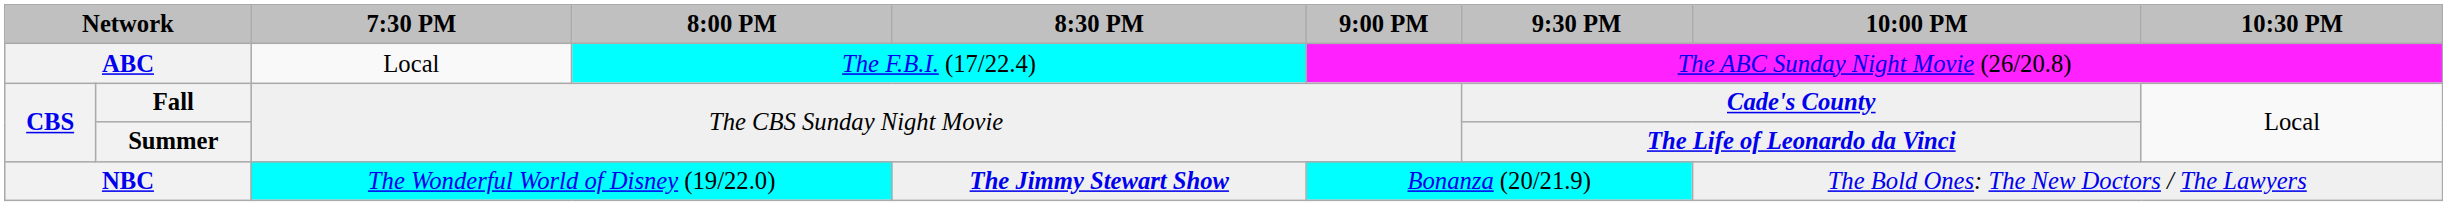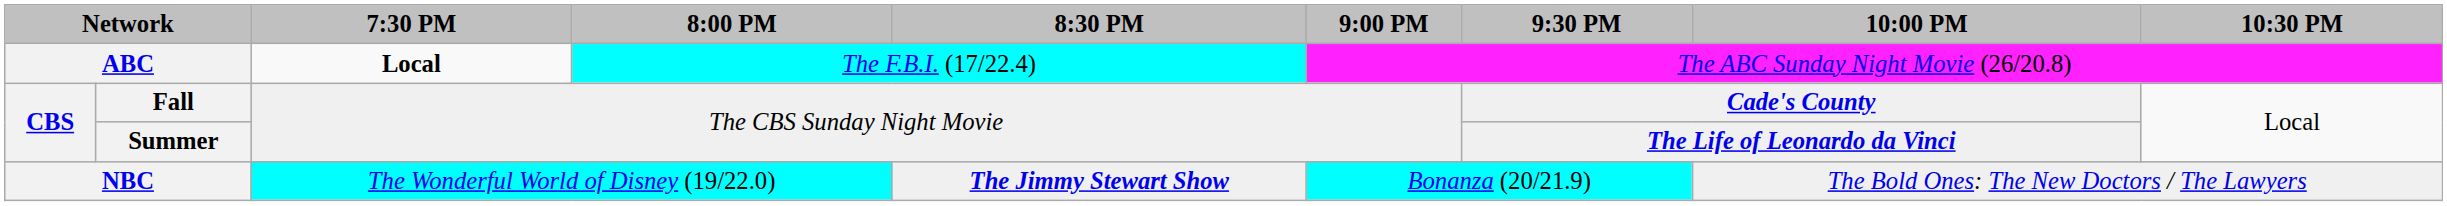ABC | 7:30 PM: normal -> bold
